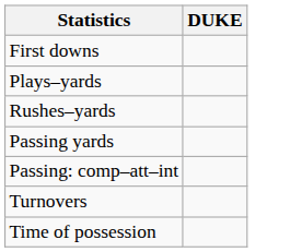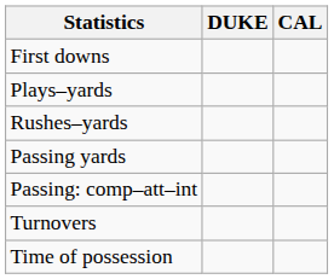+ column: CAL
